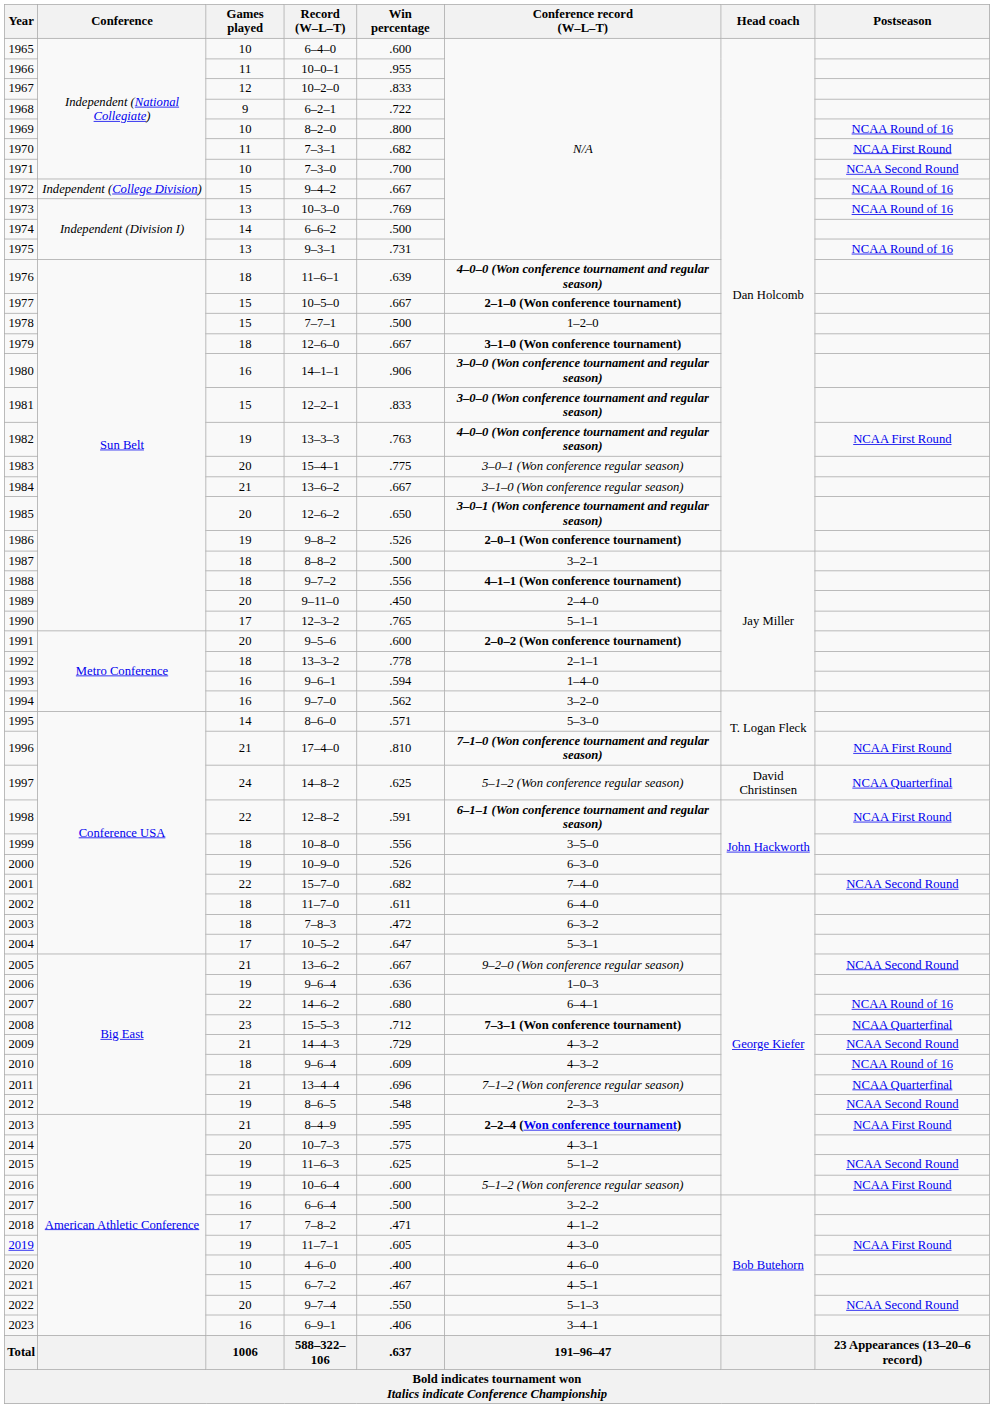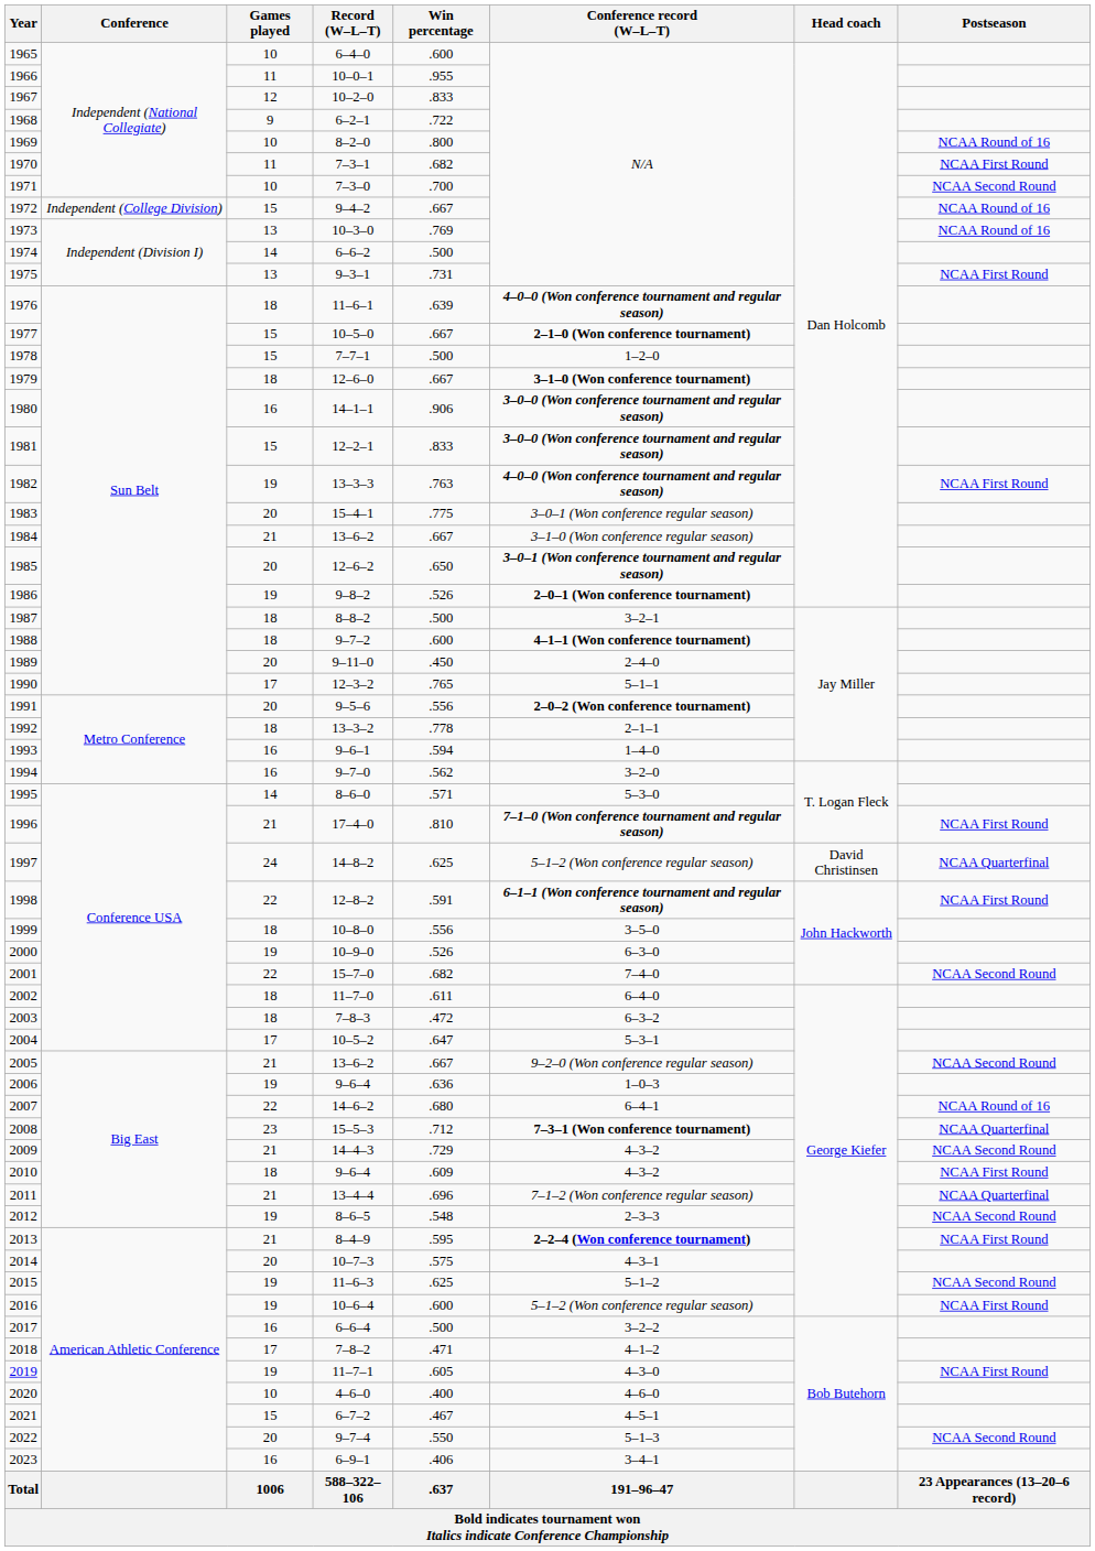1975 | Postseason: NCAA Round of 16 -> NCAA First Round
1988 | Win percentage: .556 -> .600
1991 | Win percentage: .600 -> .556
2010 | Postseason: NCAA Round of 16 -> NCAA First Round
